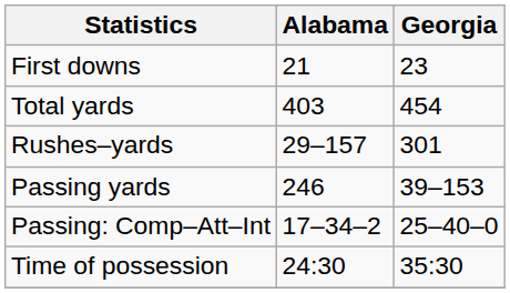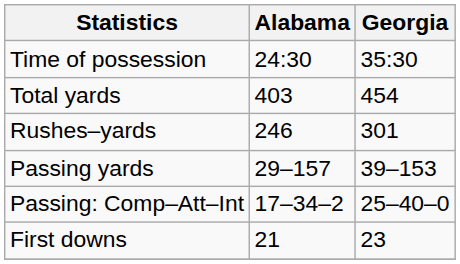rows swapped: First downs <-> Time of possession
Rushes–yards | Alabama: 29–157 -> 246
Passing yards | Alabama: 246 -> 29–157
